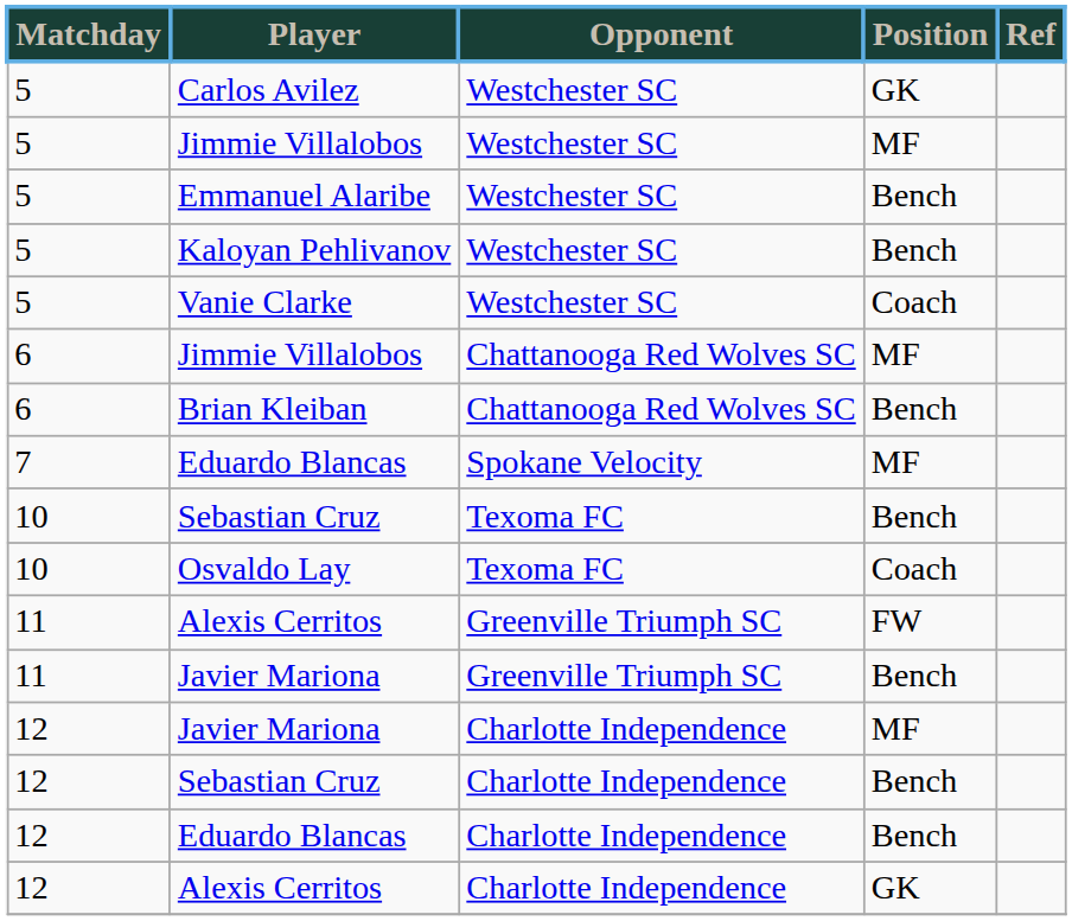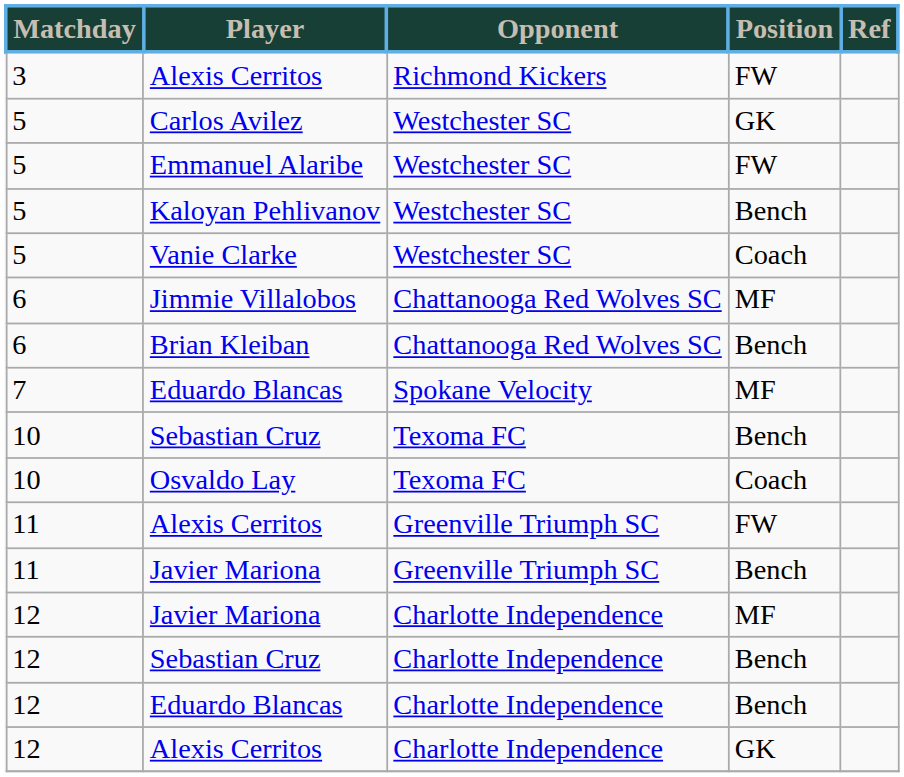+ row: 3 | Alexis Cerritos | Richmond Kickers | FW
- row: 5 | Jimmie Villalobos | Westchester SC | MF
Emmanuel Alaribe | Position: Bench -> FW
